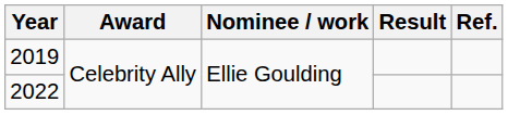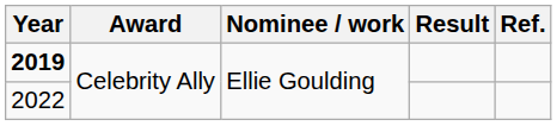2019 | Year: normal -> bold
